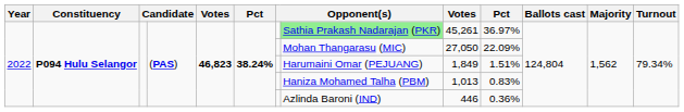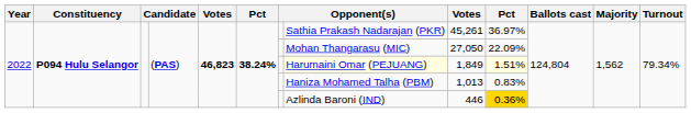row 2 | column 8: lightgreen background -> no background
row 4 | column 8: no background -> lightyellow background
row 4 | column 10: no background -> lightyellow background
row 6 | column 10: no background -> gold background
